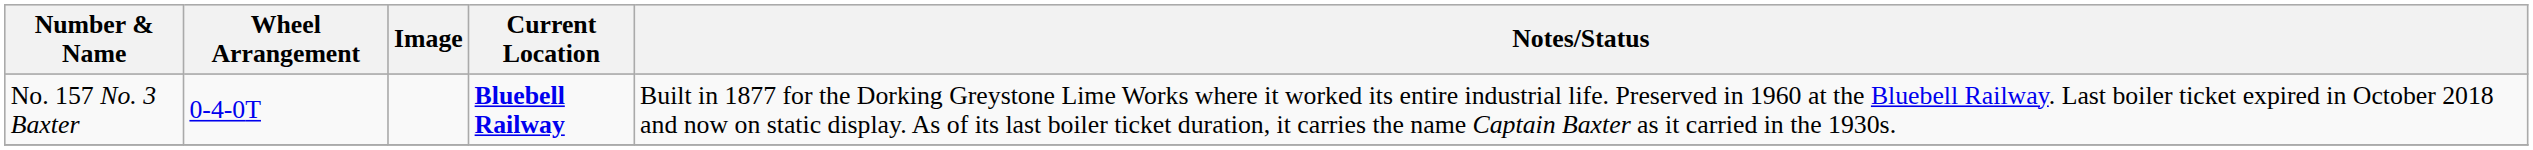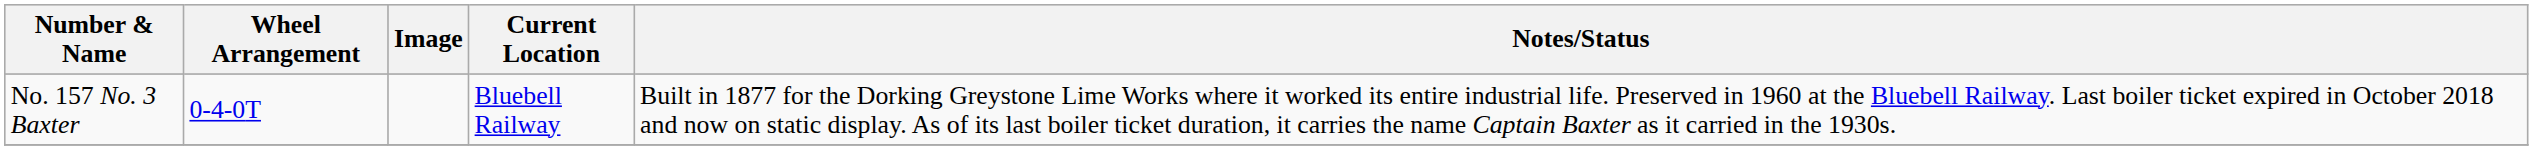No. 157 No. 3 Baxter | Current Location: bold -> normal
